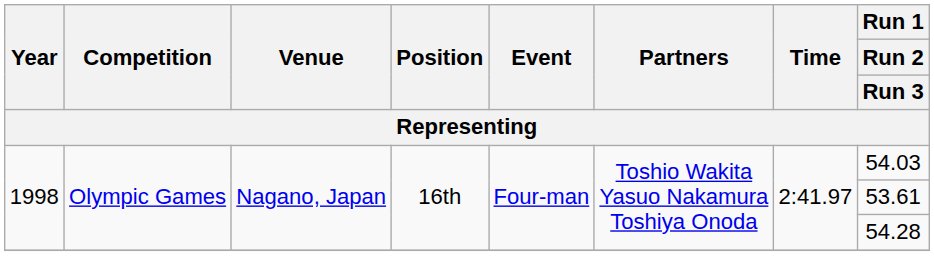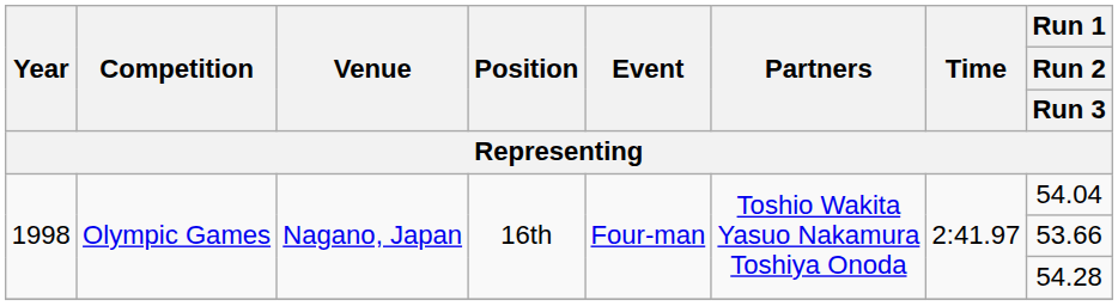row 5 | Run 1 / Run 2 / Run 3: 54.03 -> 54.04
row 6 | Run 1 / Run 2 / Run 3: 53.61 -> 53.66
